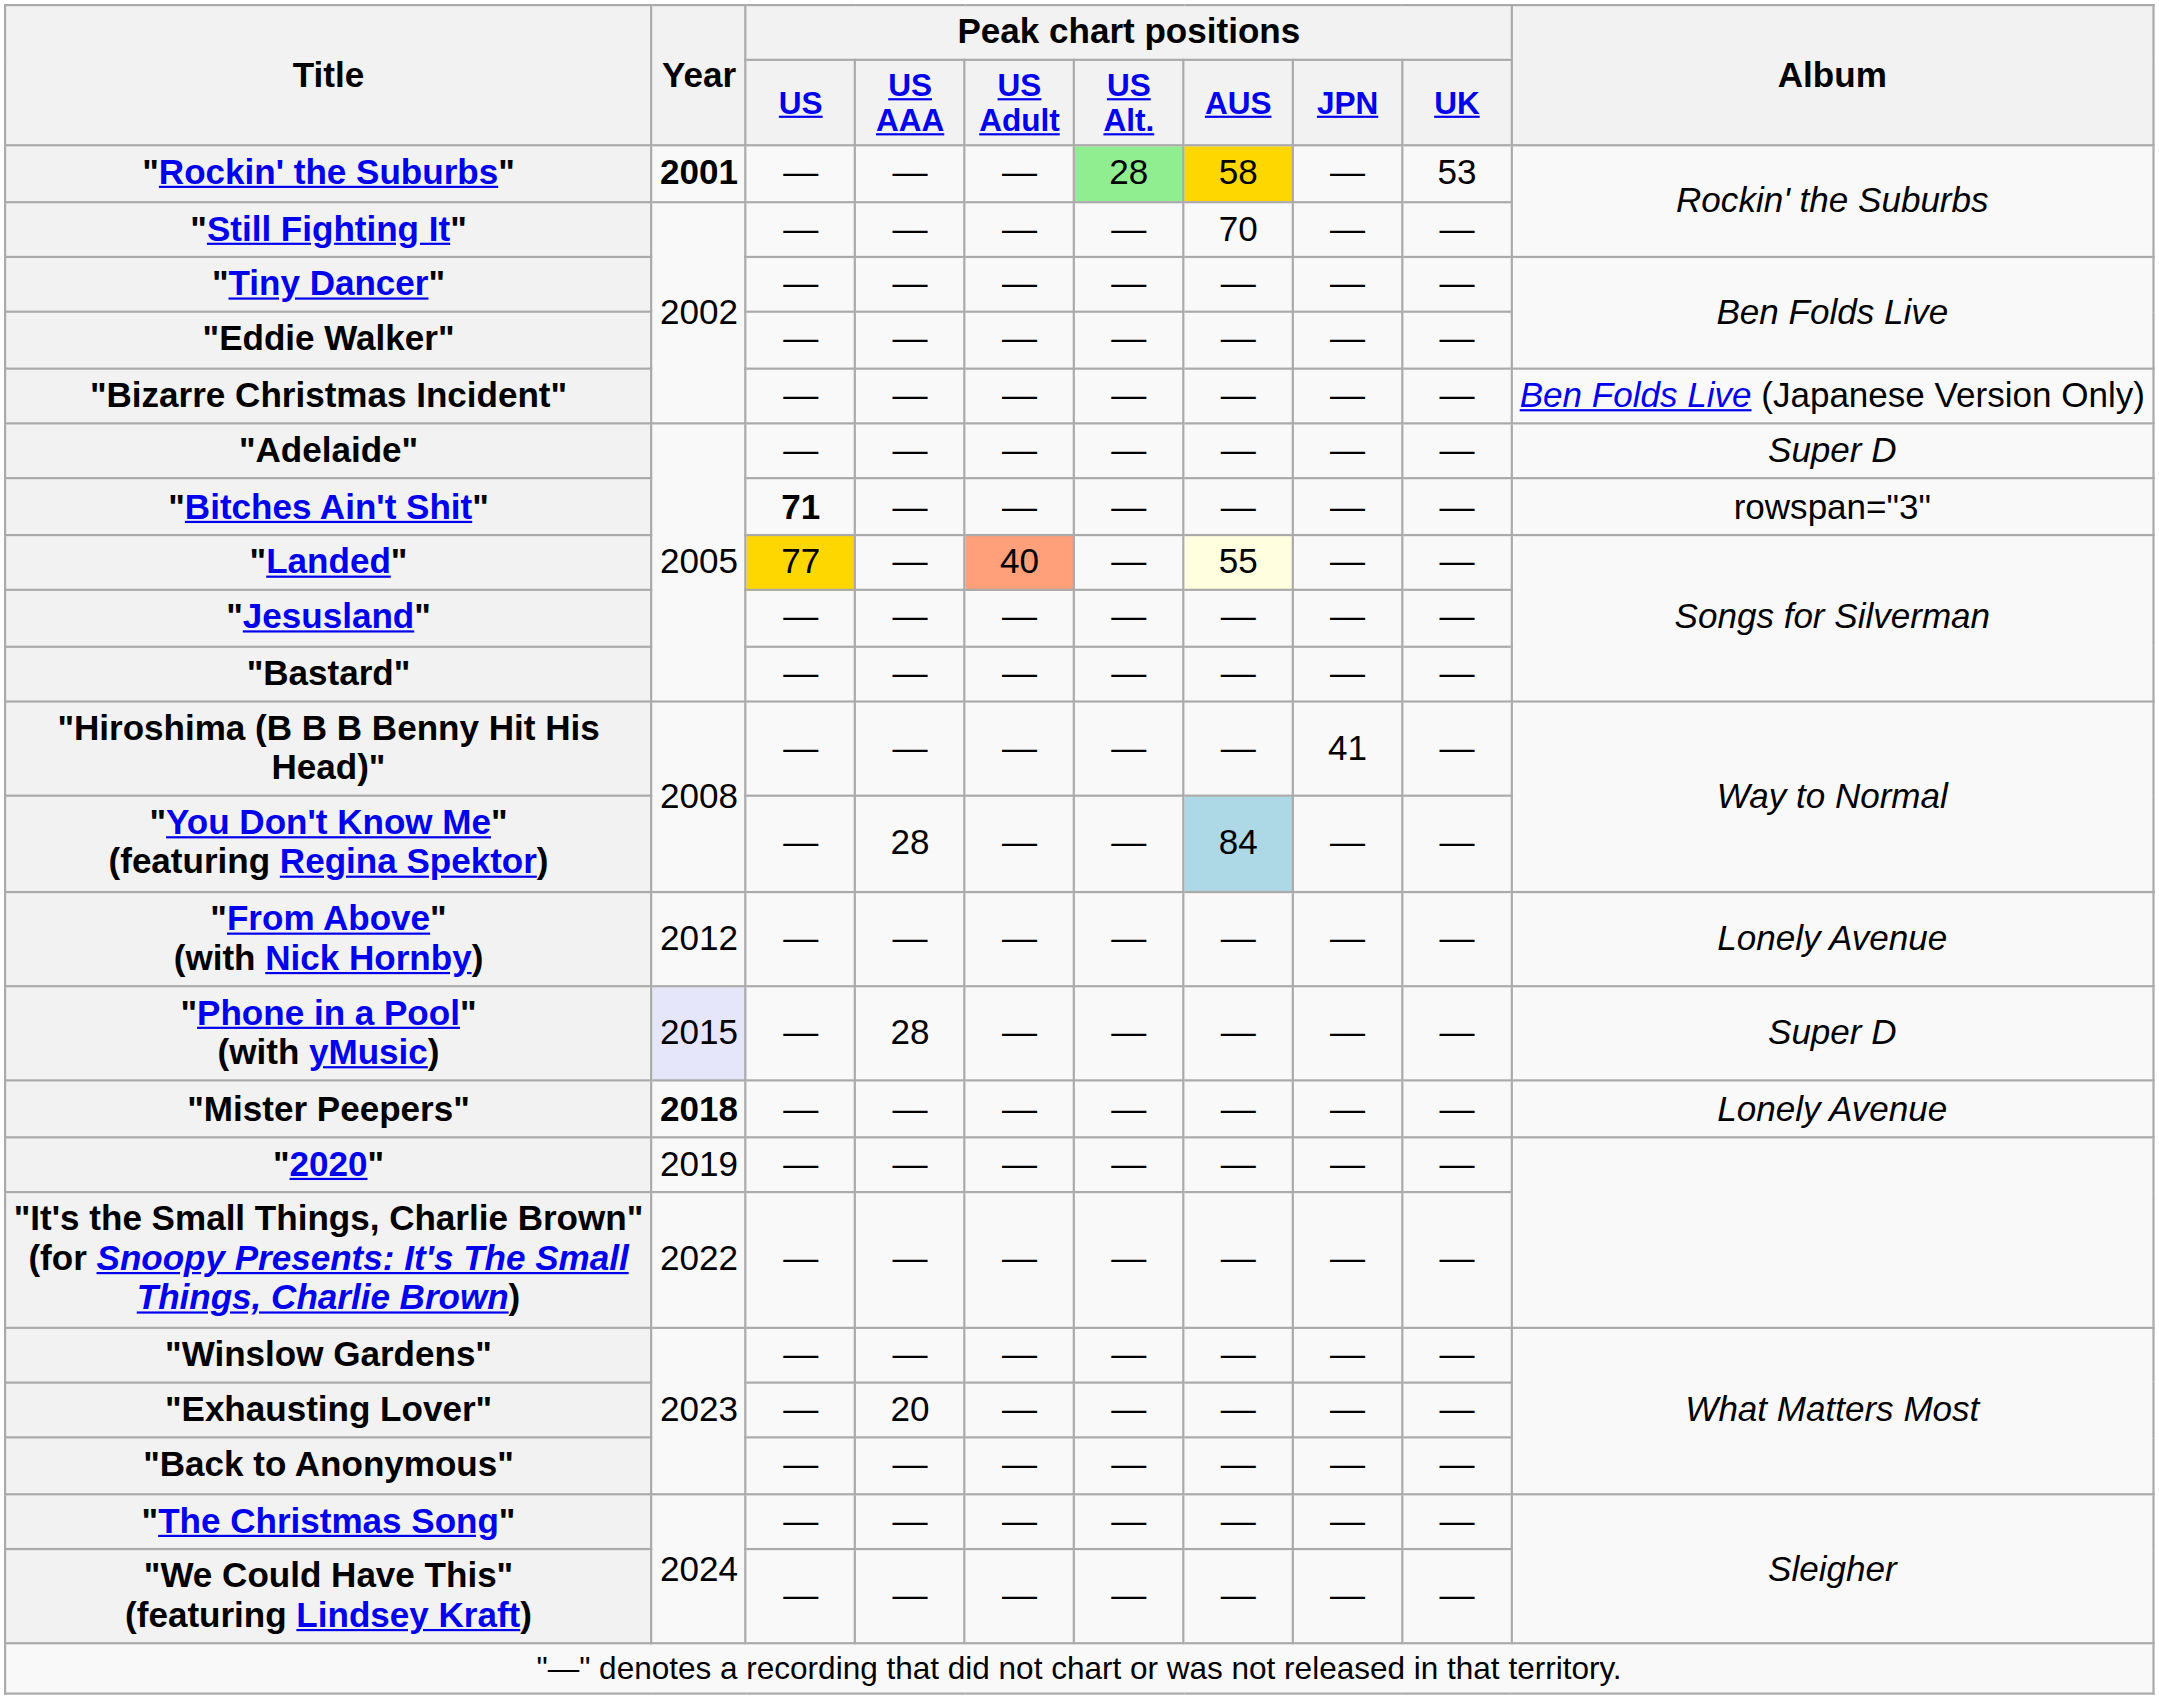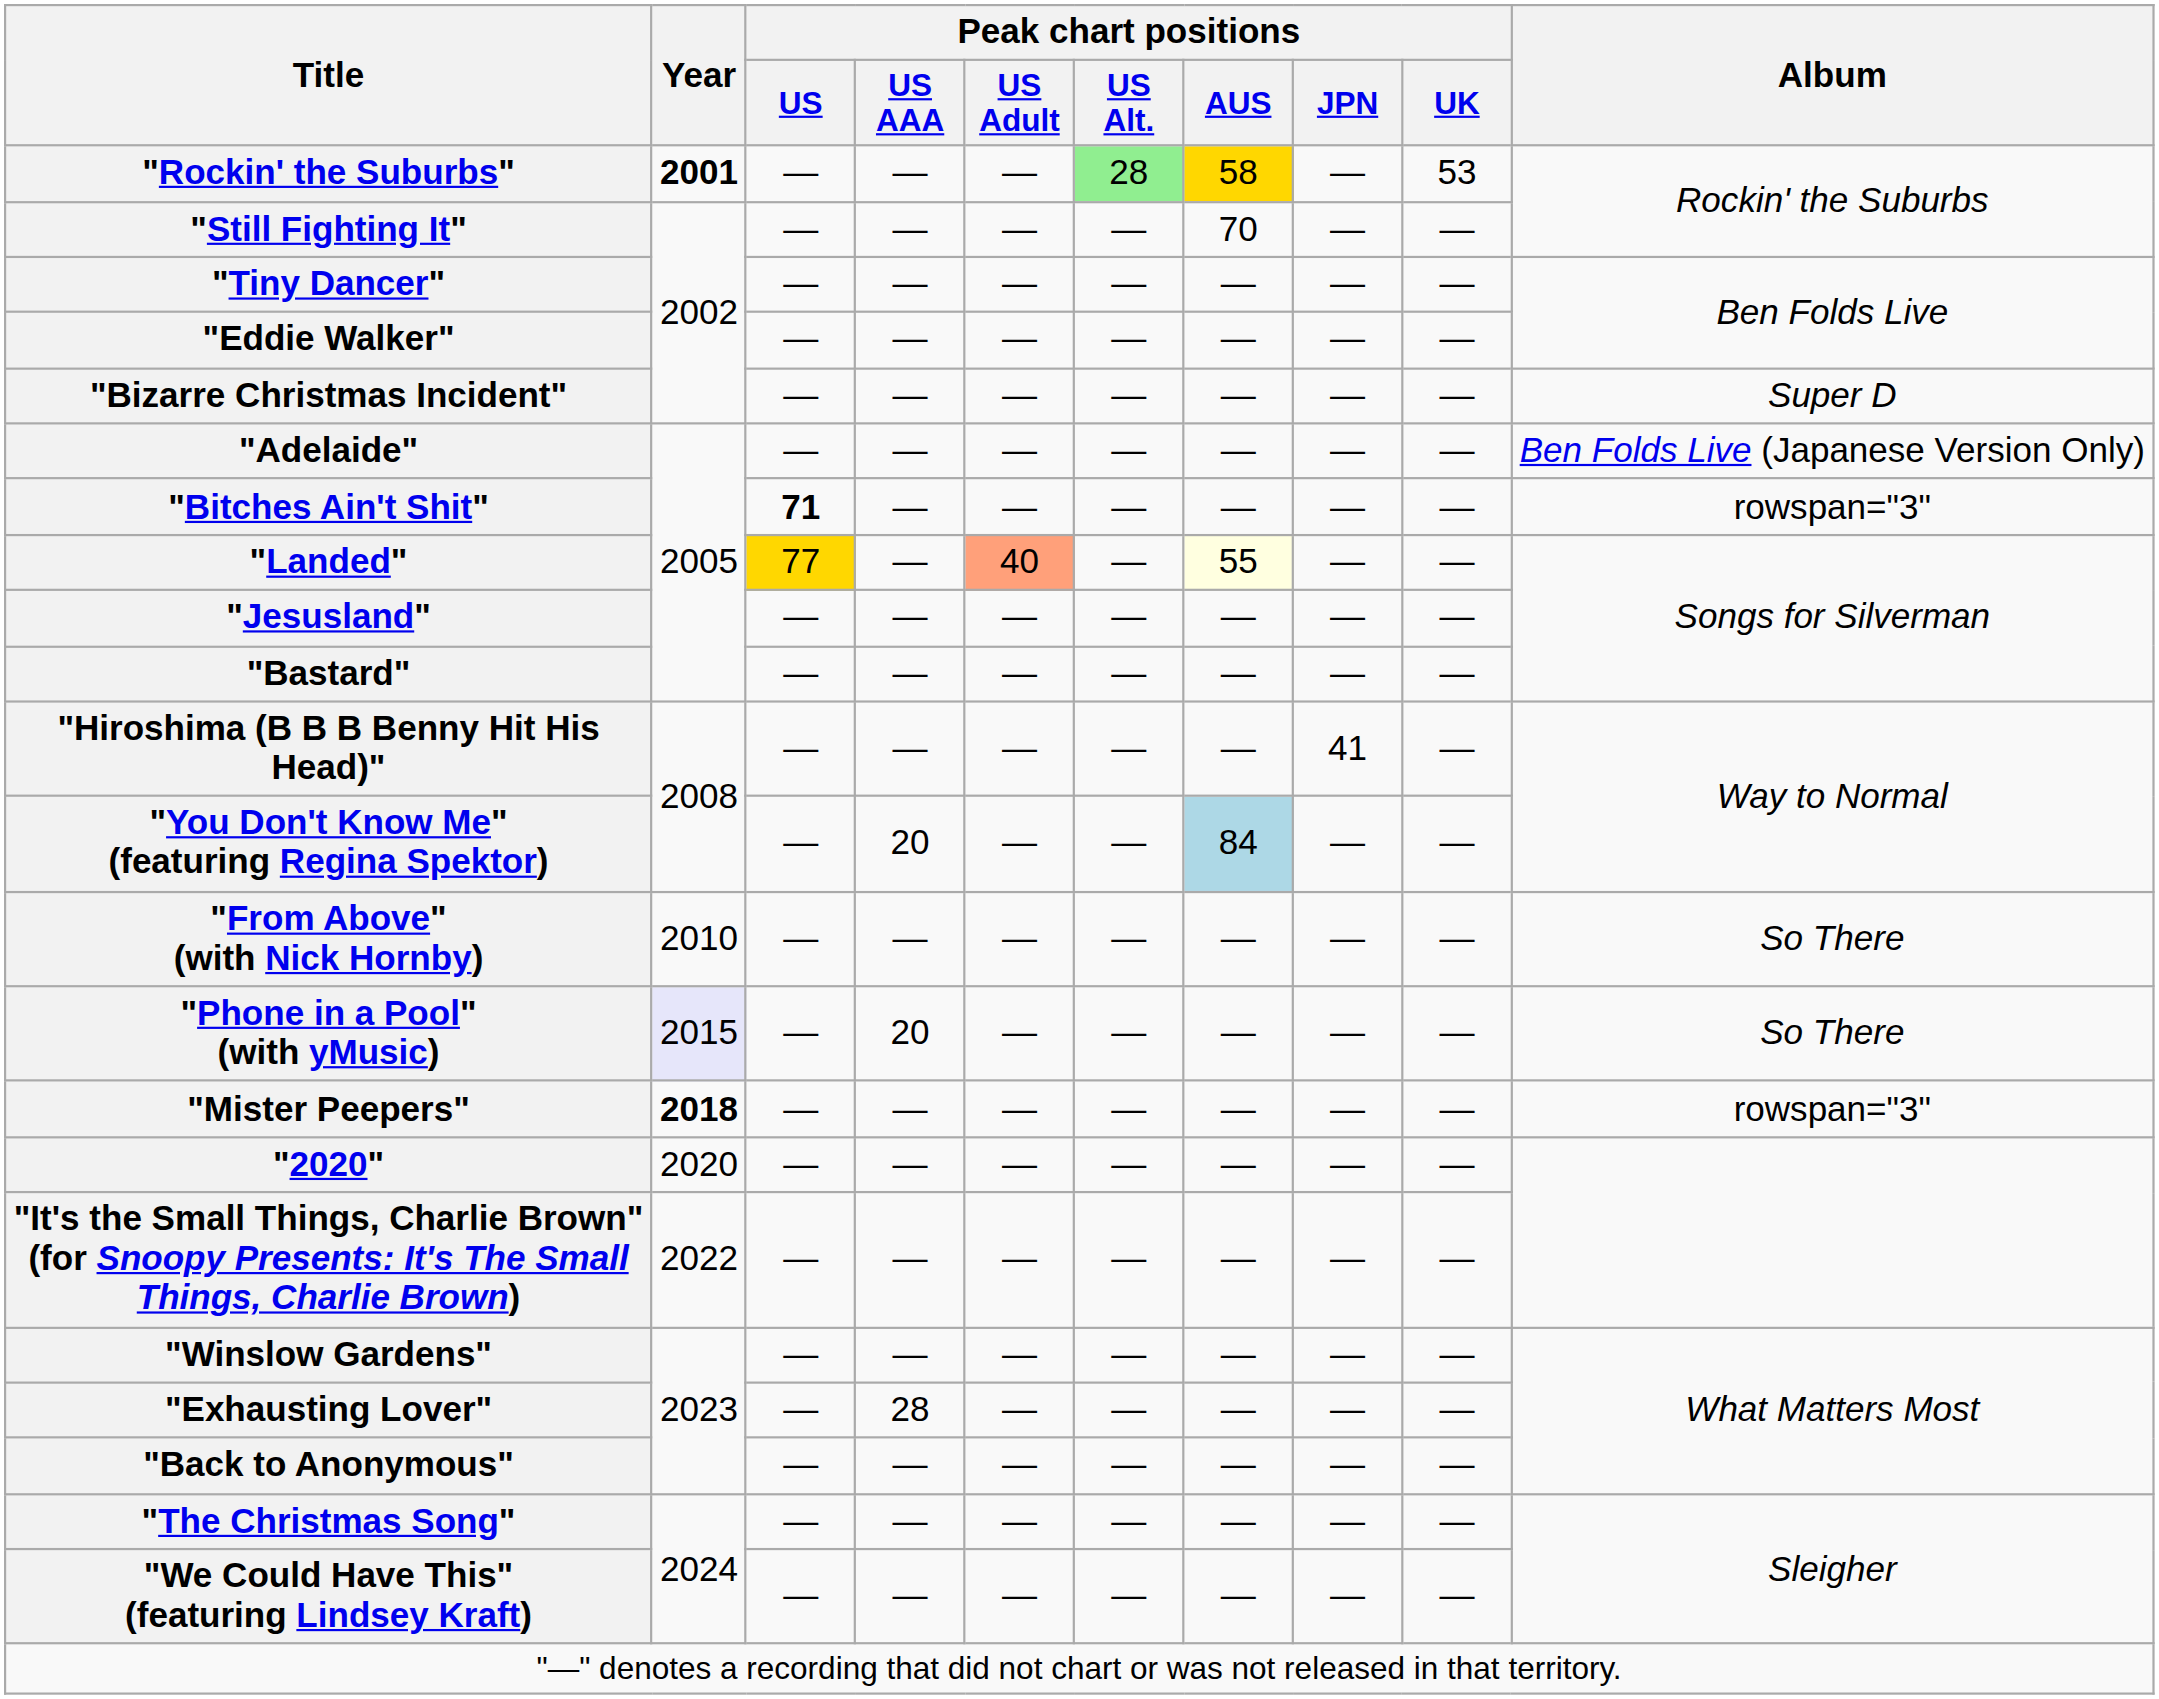"Bizarre Christmas Incident" | Album: Ben Folds Live (Japanese Version Only) -> Super D
"Adelaide" | Album: Super D -> Ben Folds Live (Japanese Version Only)
"You Don't Know Me" (featuring Regina Spektor) | Peak chart positions / US AAA: 28 -> 20
"From Above" (with Nick Hornby) | Year: 2012 -> 2010
"From Above" (with Nick Hornby) | Album: Lonely Avenue -> So There
"Phone in a Pool" (with yMusic) | Peak chart positions / US AAA: 28 -> 20
"Phone in a Pool" (with yMusic) | Album: Super D -> So There
"Mister Peepers" | Album: Lonely Avenue -> rowspan="3"
"2020" | Year: 2019 -> 2020
"Exhausting Lover" | Peak chart positions / US AAA: 20 -> 28
